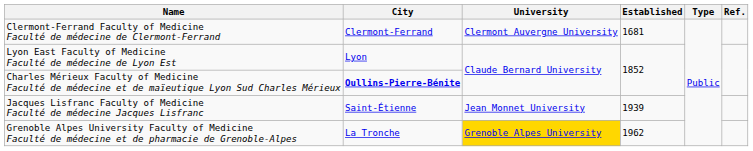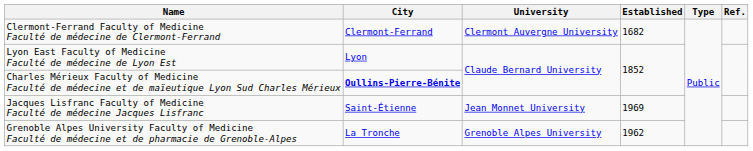row 2 | Established: 1681 -> 1682
row 5 | Established: 1939 -> 1969
row 6 | University: gold background -> no background
